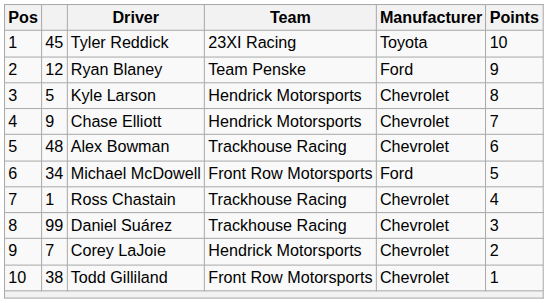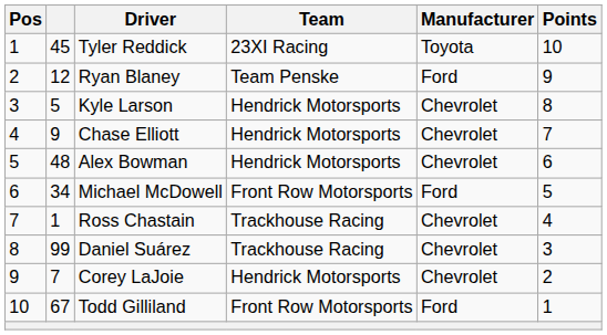Alex Bowman | Team: Trackhouse Racing -> Hendrick Motorsports
Todd Gilliland | column 2: 38 -> 67
Todd Gilliland | Manufacturer: Chevrolet -> Ford
